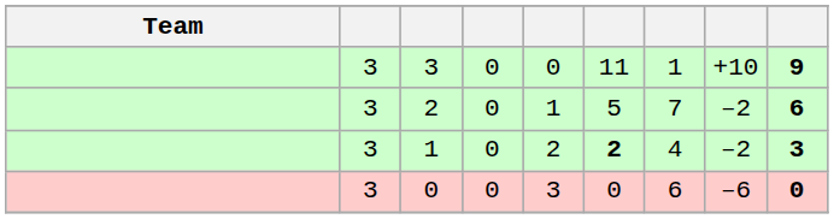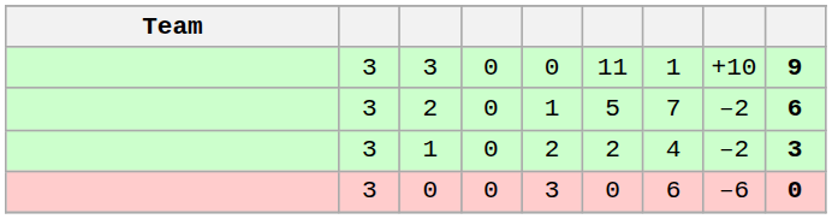row 4 | column 6: bold -> normal
